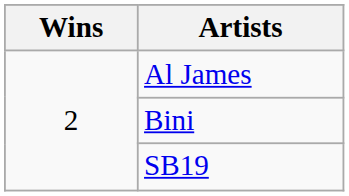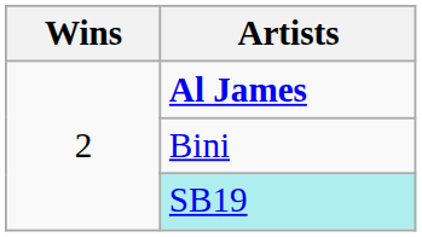Al James | Artists: normal -> bold
SB19 | Artists: no background -> paleturquoise background
